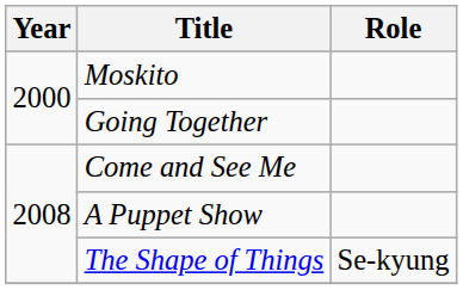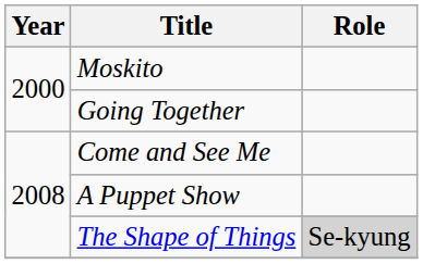The Shape of Things | Role: no background -> lightgrey background
